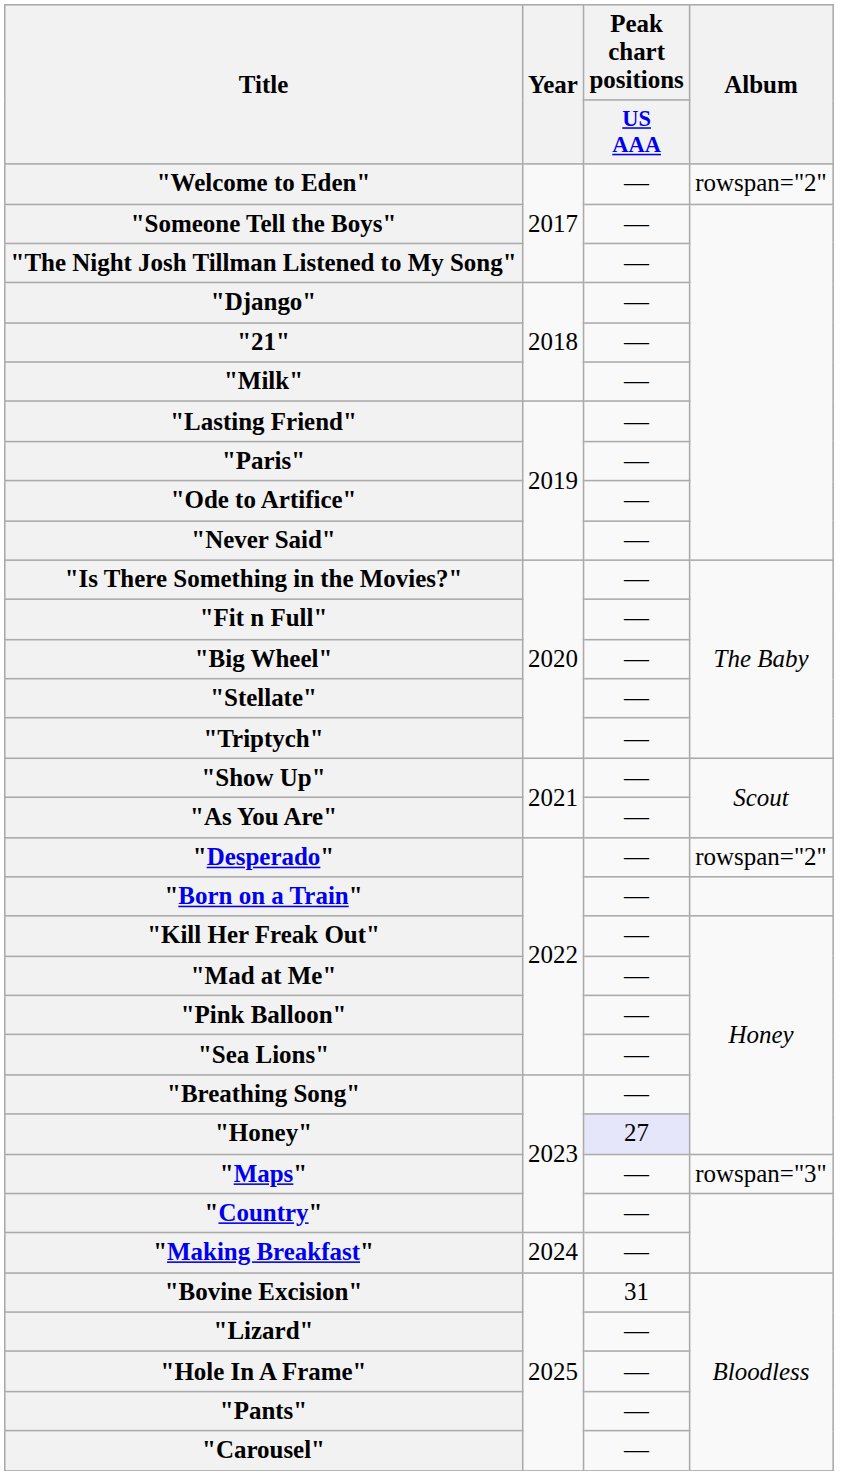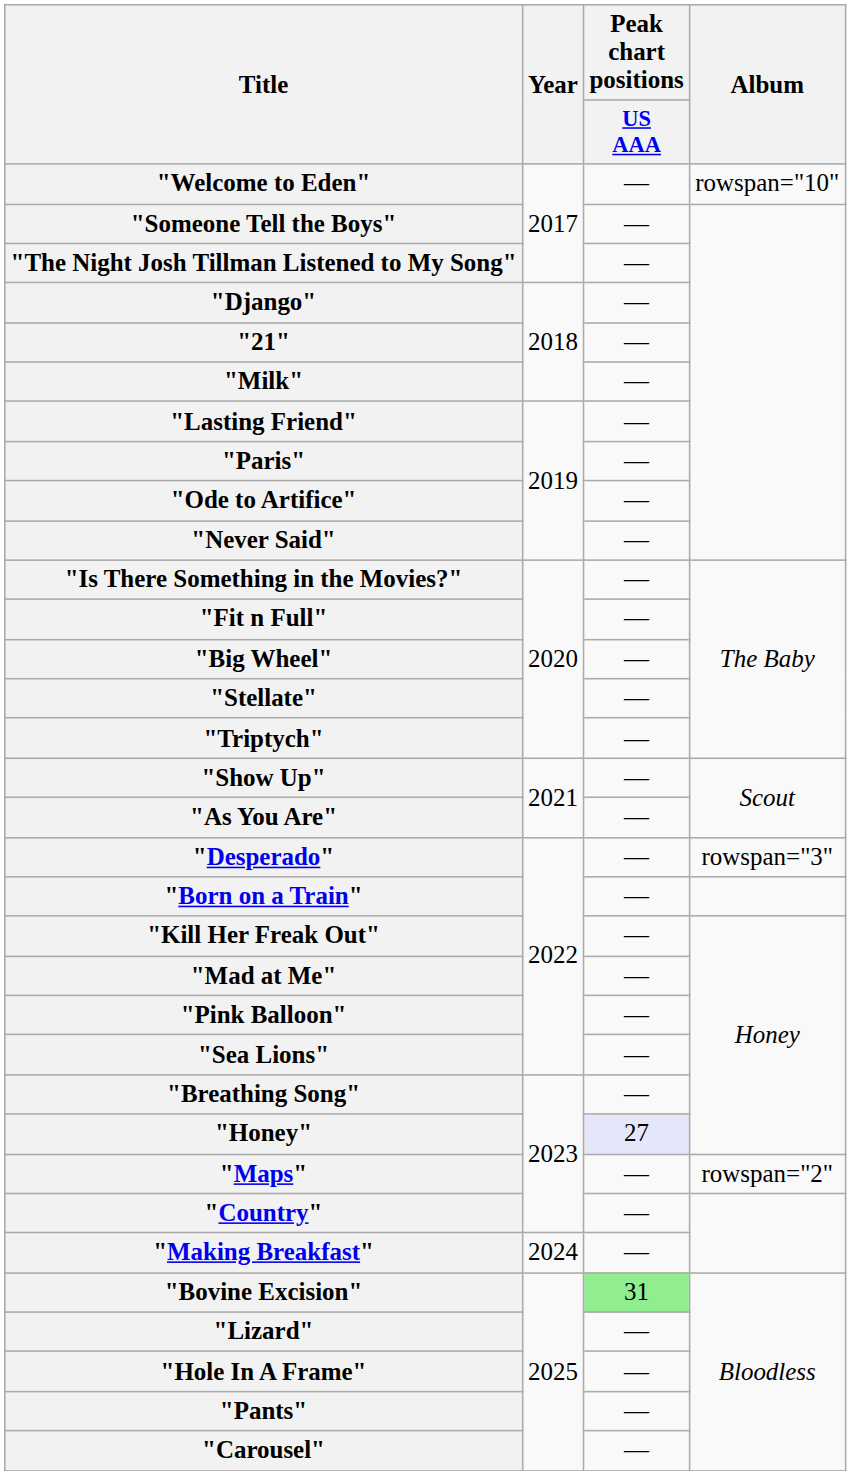"Welcome to Eden" | Album: rowspan="2" -> rowspan="10"
"Desperado" | Album: rowspan="2" -> rowspan="3"
"Maps" | Album: rowspan="3" -> rowspan="2"
"Bovine Excision" | Peak chart positions / US AAA: no background -> lightgreen background
